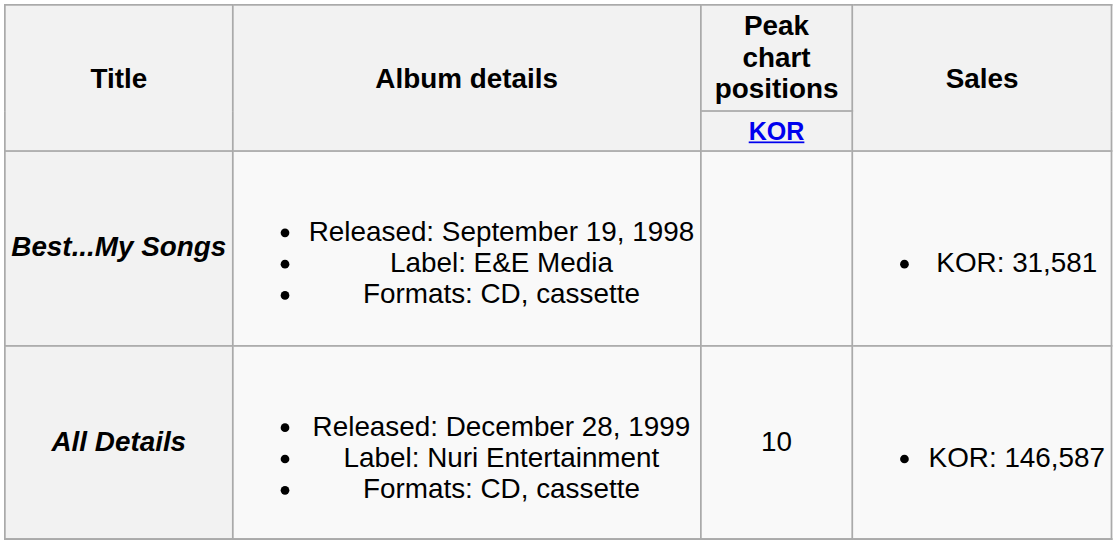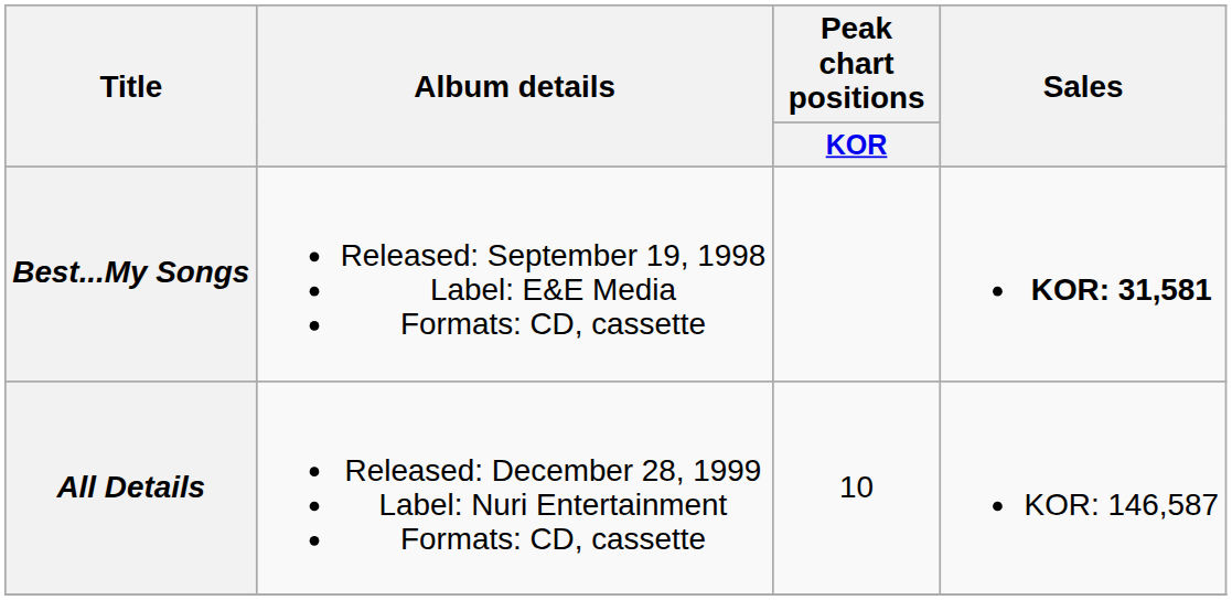Best...My Songs | Sales: normal -> bold
